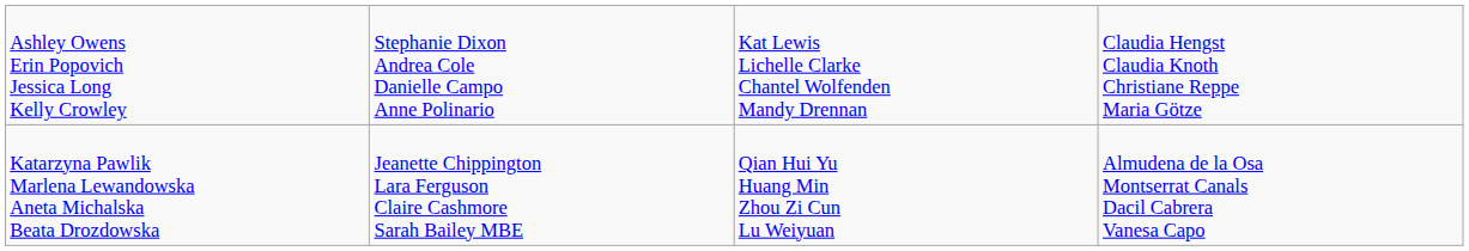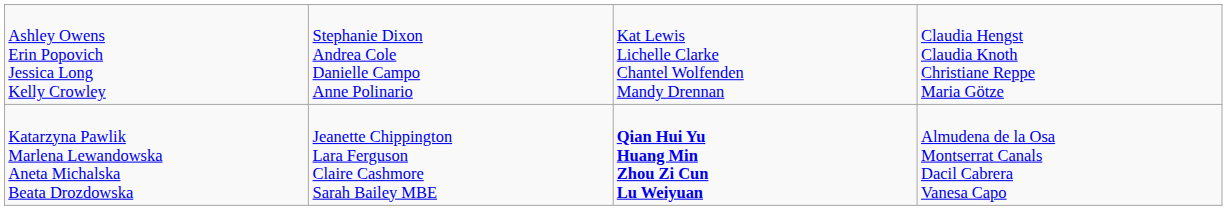row 2 | column 3: normal -> bold
